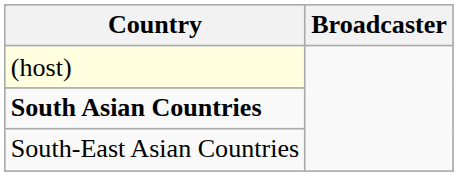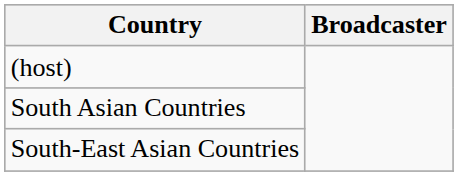(host) | Country: lightyellow background -> no background
South Asian Countries | Country: bold -> normal
